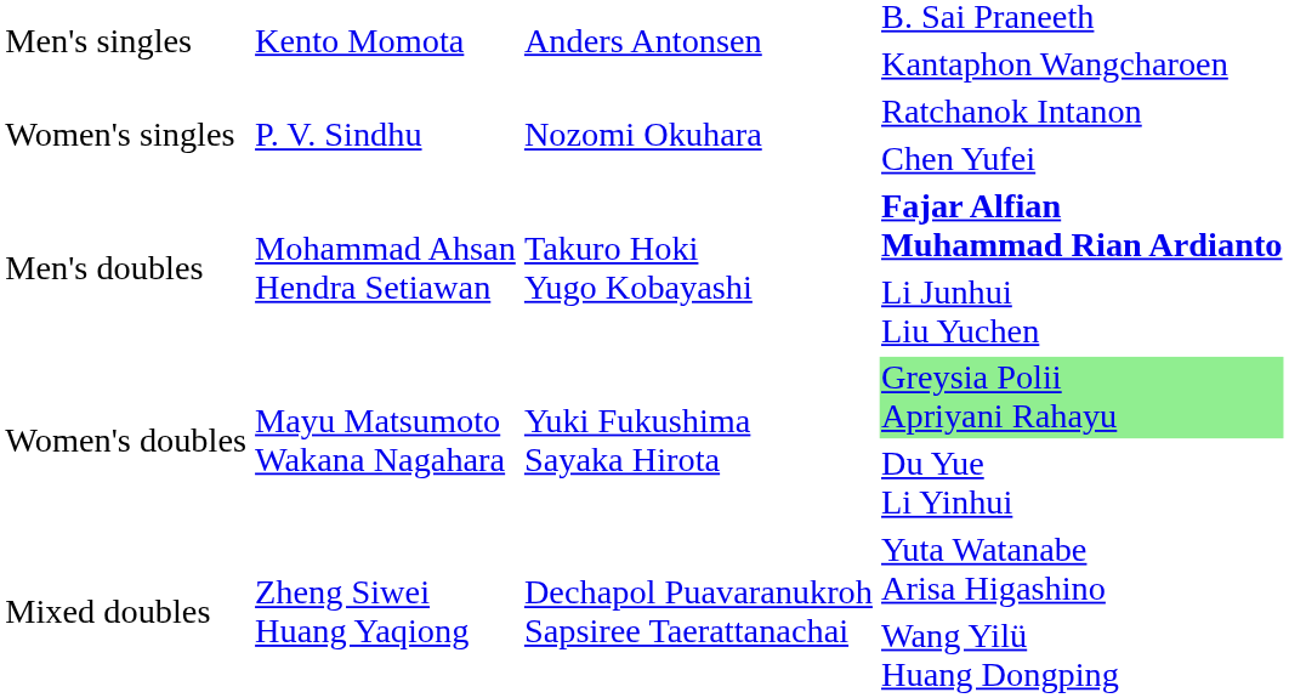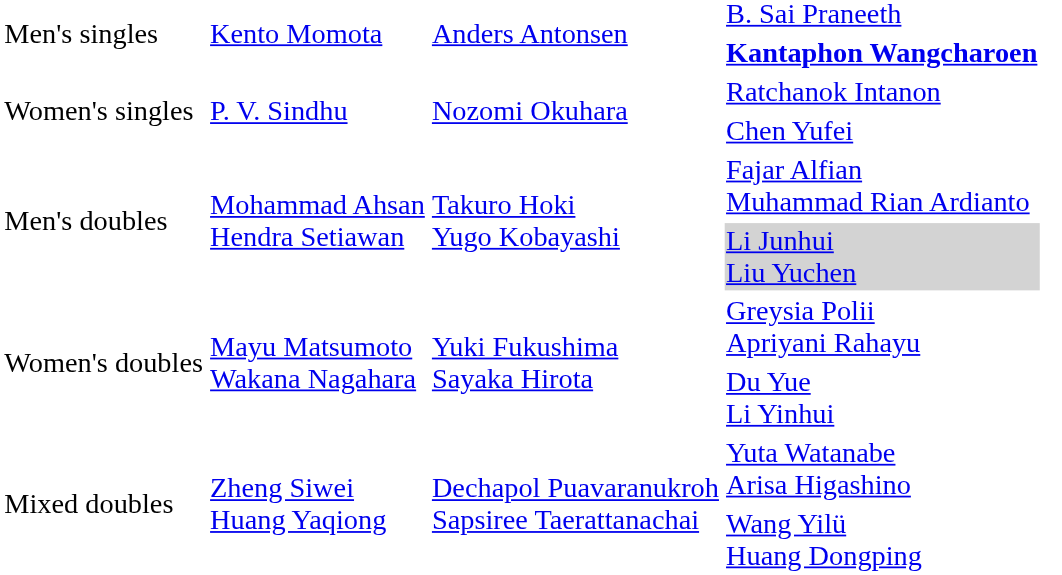Kantaphon Wangcharoen | column 4: normal -> bold
Fajar Alfian Muhammad Rian Ardianto | column 4: bold -> normal
Li Junhui Liu Yuchen | column 4: no background -> lightgrey background
Greysia Polii Apriyani Rahayu | column 4: lightgreen background -> no background
